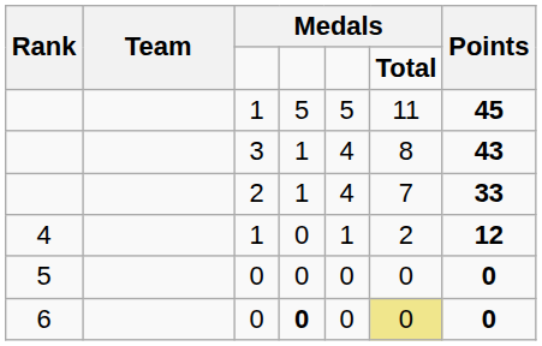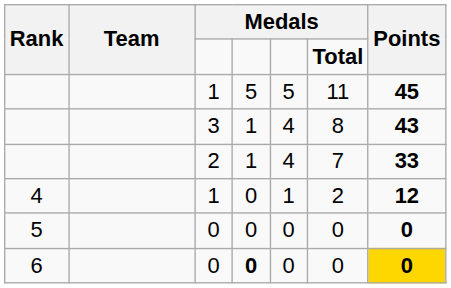6 | column 6: khaki background -> no background
6 | Points: no background -> gold background
